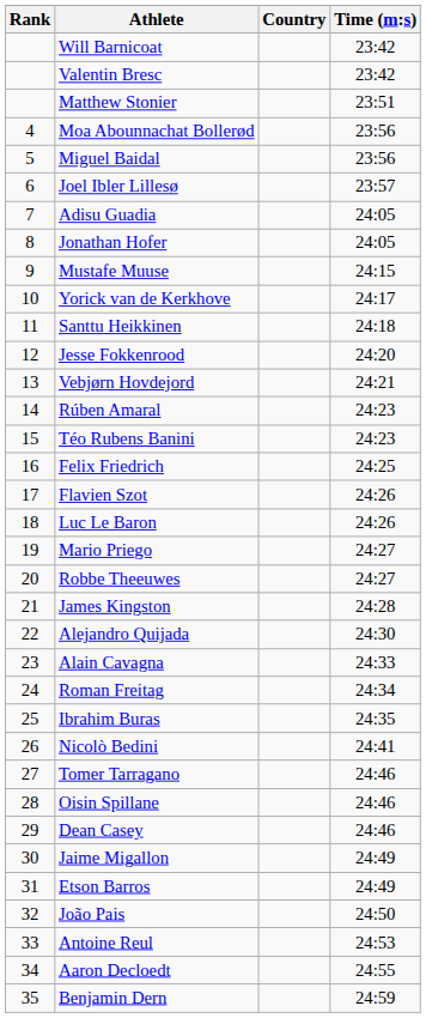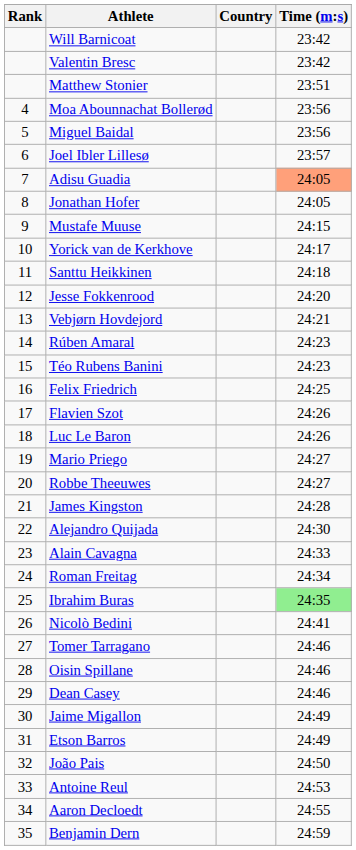Adisu Guadia | Time (m:s): no background -> lightsalmon background
Ibrahim Buras | Time (m:s): no background -> lightgreen background
